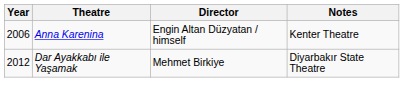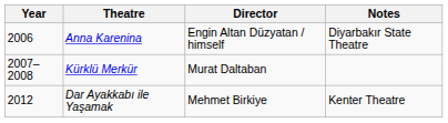Anna Karenina | Notes: Kenter Theatre -> Diyarbakır State Theatre
+ row: 2007–2008 | Kürklü Merkür | Murat Daltaban
Dar Ayakkabı ile Yaşamak | Notes: Diyarbakır State Theatre -> Kenter Theatre
